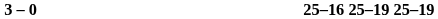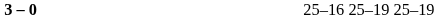row 1 | column 2: bold -> normal
